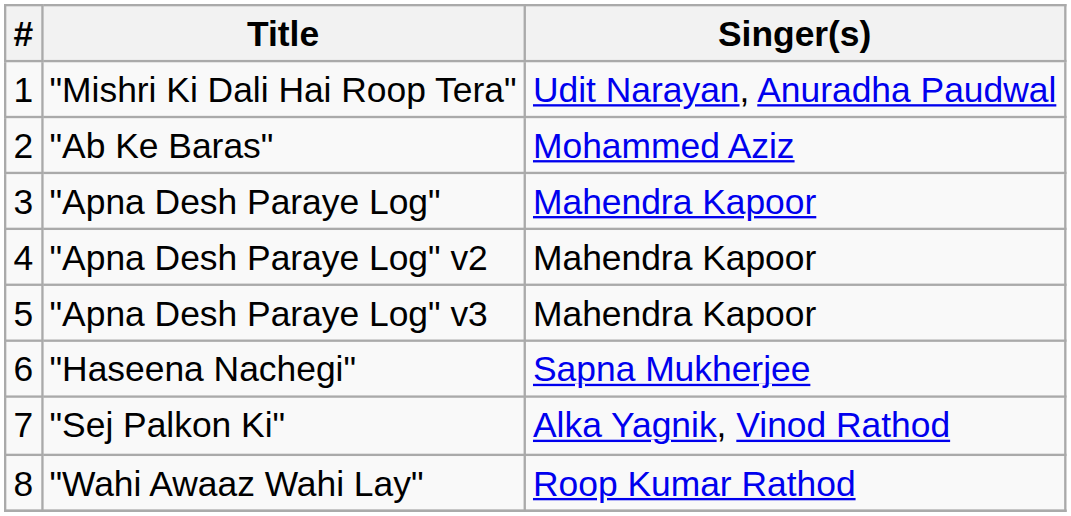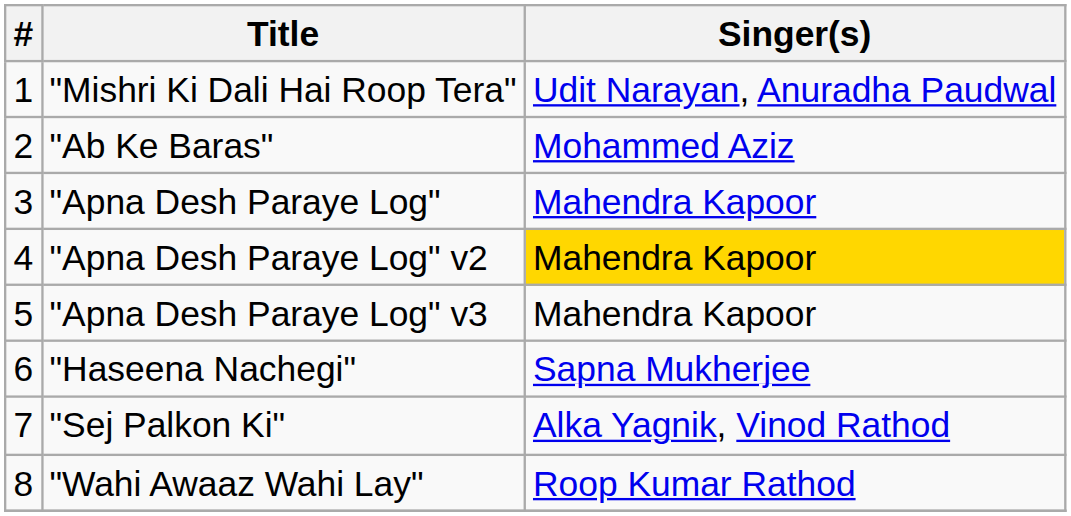"Apna Desh Paraye Log" v2 | Singer(s): no background -> gold background
